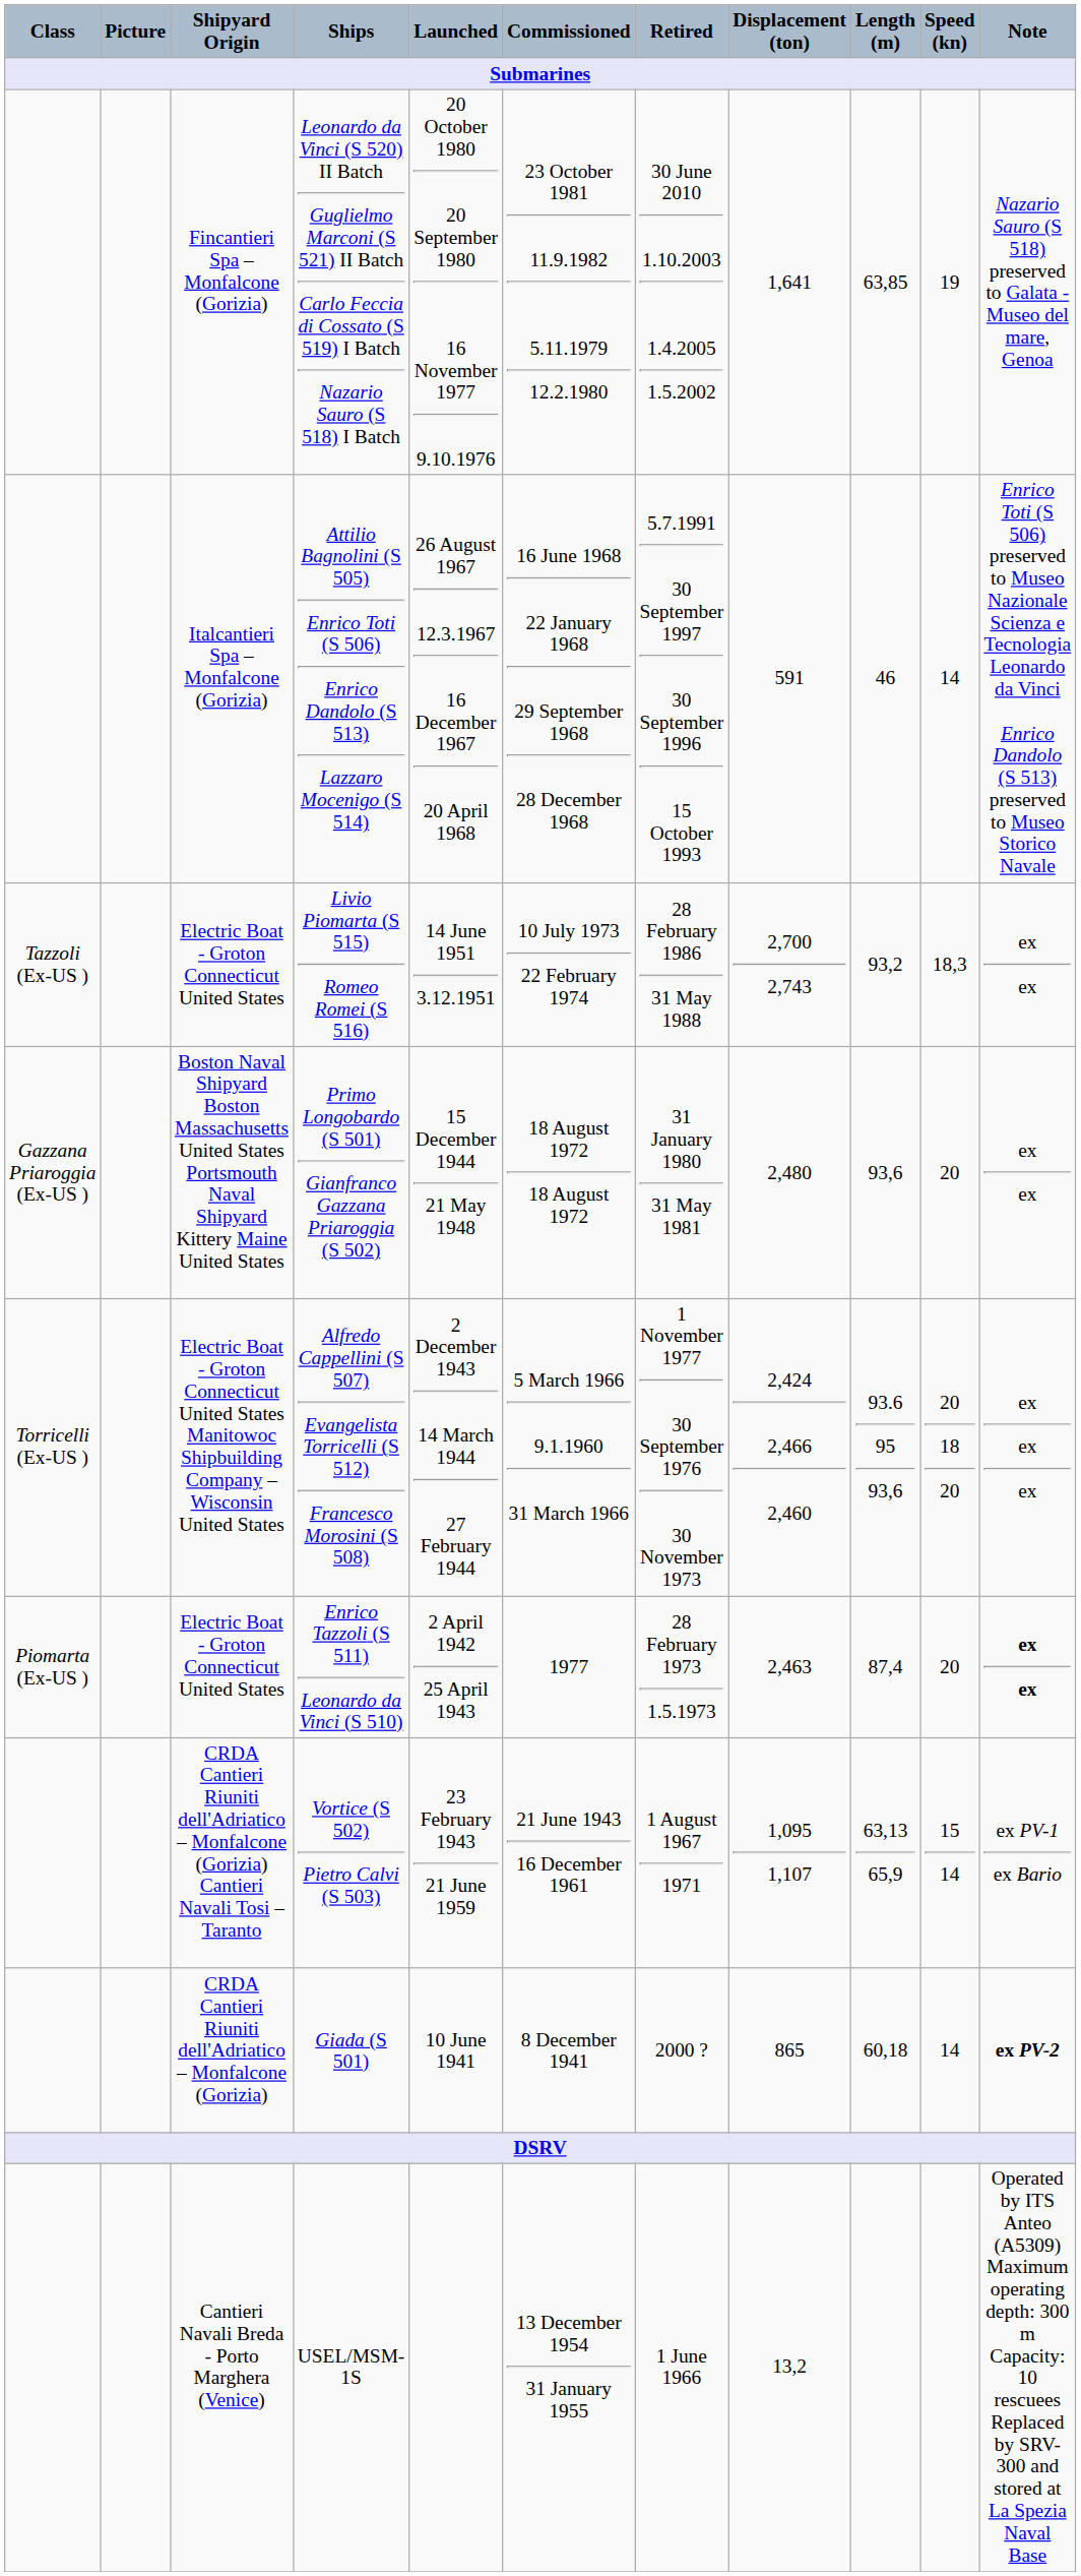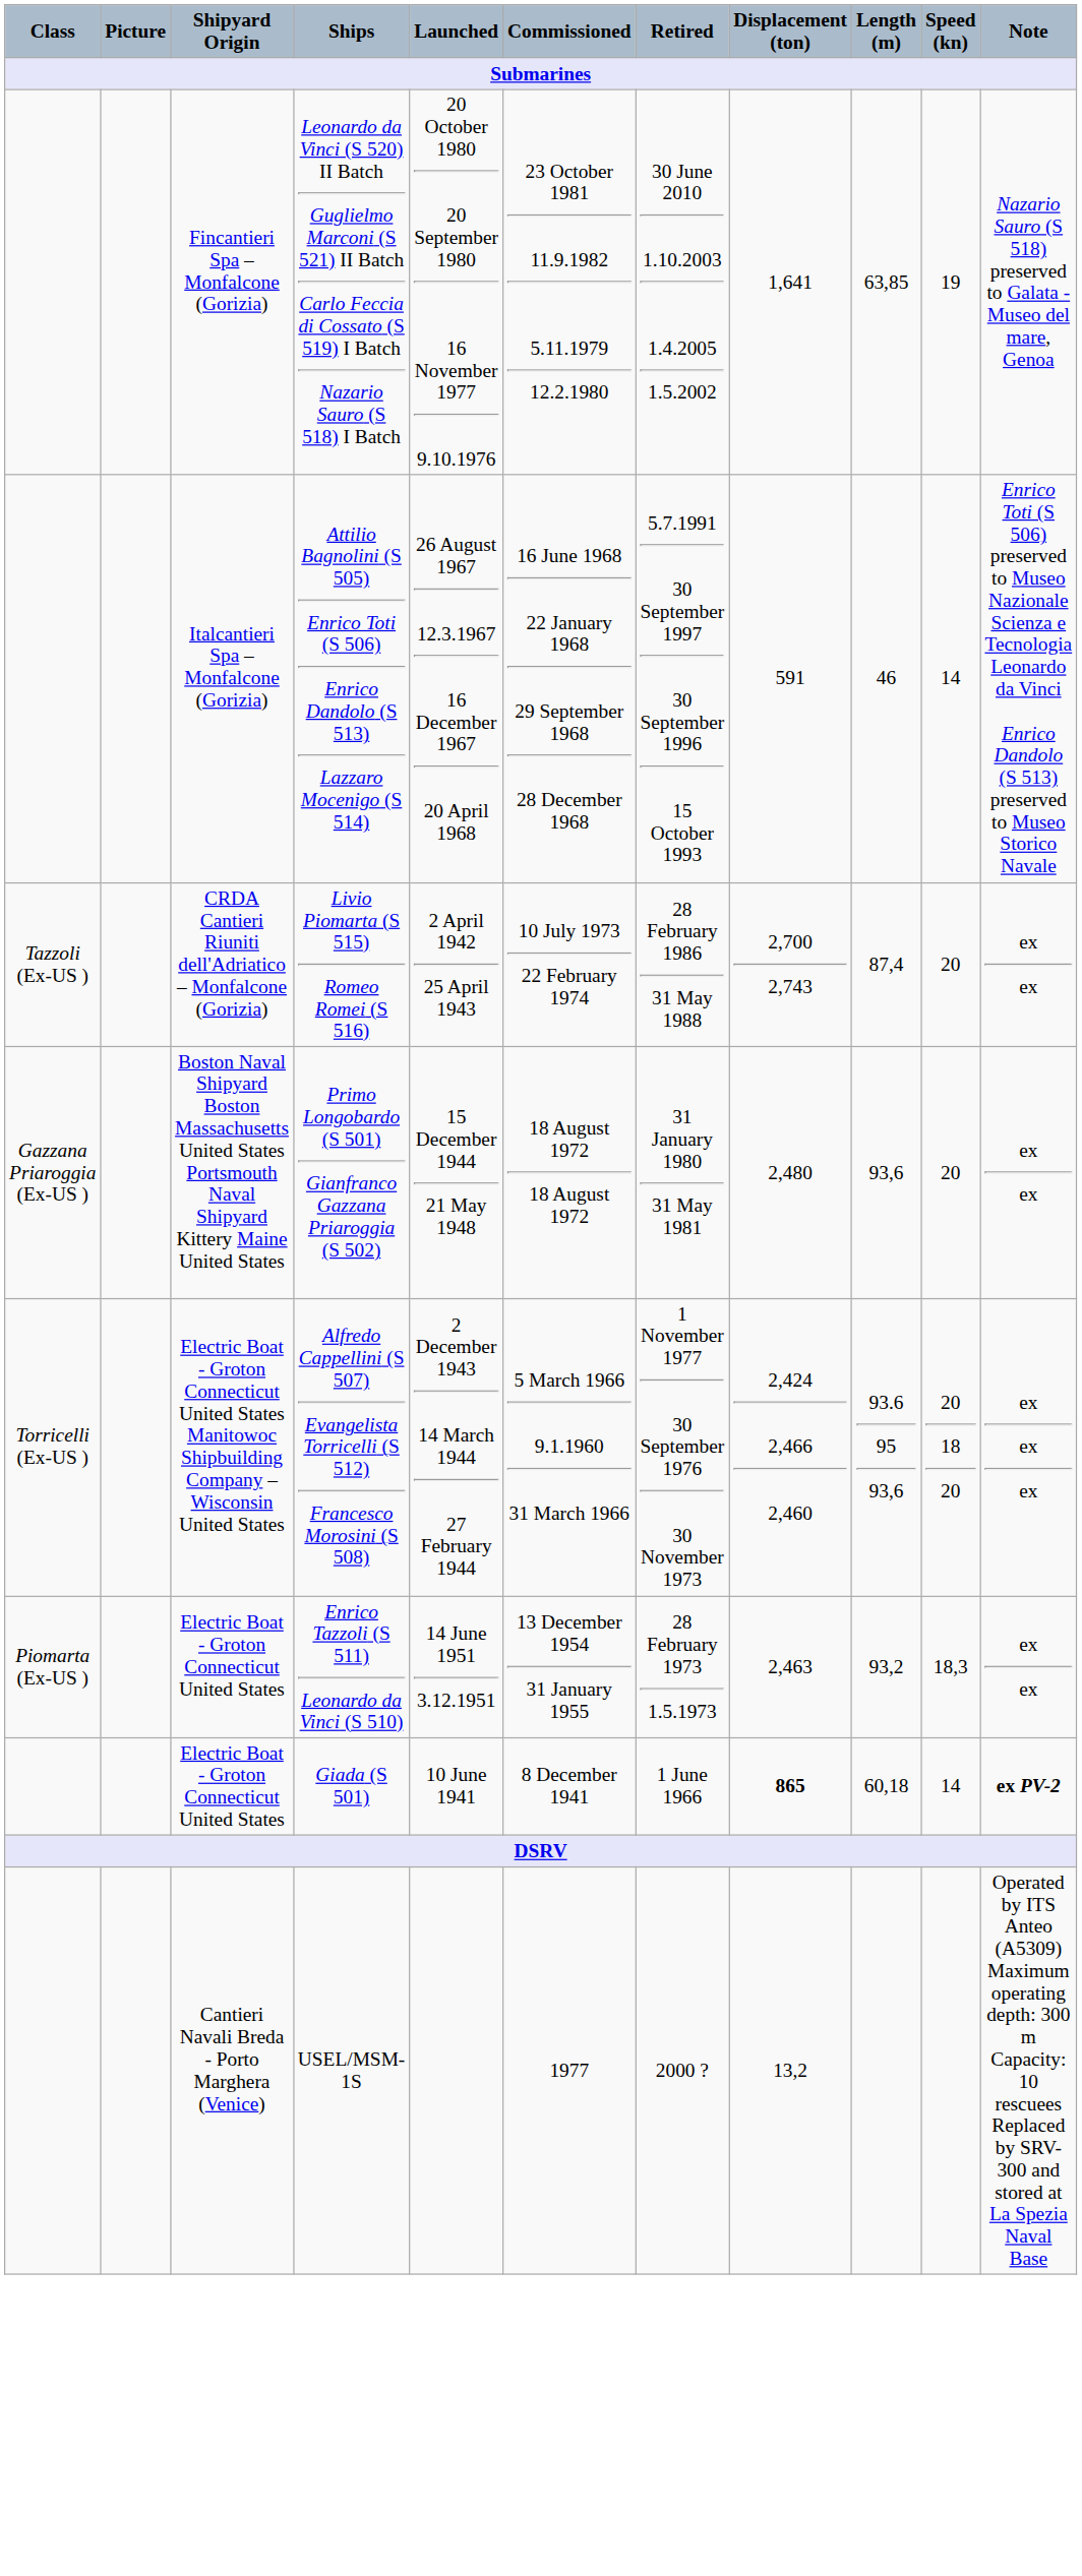Livio Piomarta (S 515) Romeo Romei (S 516) | Shipyard Origin: Electric Boat - Groton Connecticut United States -> CRDA Cantieri Riuniti dell'Adriatico – Monfalcone (Gorizia)
Livio Piomarta (S 515) Romeo Romei (S 516) | Launched: 14 June 1951 3.12.1951 -> 2 April 1942 25 April 1943
Livio Piomarta (S 515) Romeo Romei (S 516) | Length (m): 93,2 -> 87,4
Livio Piomarta (S 515) Romeo Romei (S 516) | Speed (kn): 18,3 -> 20
Enrico Tazzoli (S 511) Leonardo da Vinci (S 510) | Launched: 2 April 1942 25 April 1943 -> 14 June 1951 3.12.1951
Enrico Tazzoli (S 511) Leonardo da Vinci (S 510) | Commissioned: 1977 -> 13 December 1954 31 January 1955
Enrico Tazzoli (S 511) Leonardo da Vinci (S 510) | Length (m): 87,4 -> 93,2
Enrico Tazzoli (S 511) Leonardo da Vinci (S 510) | Speed (kn): 20 -> 18,3
Enrico Tazzoli (S 511) Leonardo da Vinci (S 510) | Note: bold -> normal
- row: CRDA Cantieri Riuniti dell'Adriatico – Monfalcone (Gorizia) Cantieri Navali Tosi – Taranto | Vortice (S 502) Pietro Calvi (S 503) | 23 February 1943 21 June 1959 | 21 June 1943 16 December 1961 | 1 August 1967 1971 | 1,095 1,107 | 63,13 65,9 | 15 14 | ex PV-1 ex Bario
Giada (S 501) | Shipyard Origin: CRDA Cantieri Riuniti dell'Adriatico – Monfalcone (Gorizia) -> Electric Boat - Groton Connecticut United States
Giada (S 501) | Retired: 2000 ? -> 1 June 1966
Giada (S 501) | Displacement (ton): normal -> bold
USEL/MSM-1S | Commissioned: 13 December 1954 31 January 1955 -> 1977
USEL/MSM-1S | Retired: 1 June 1966 -> 2000 ?
